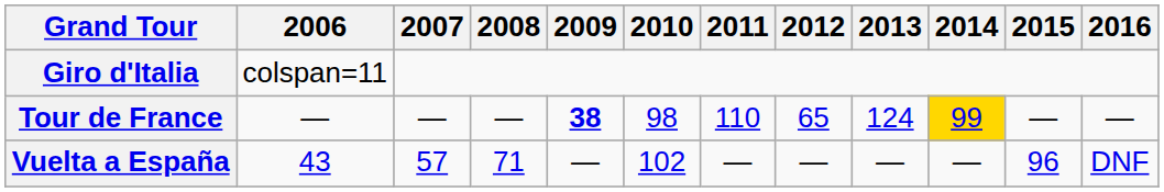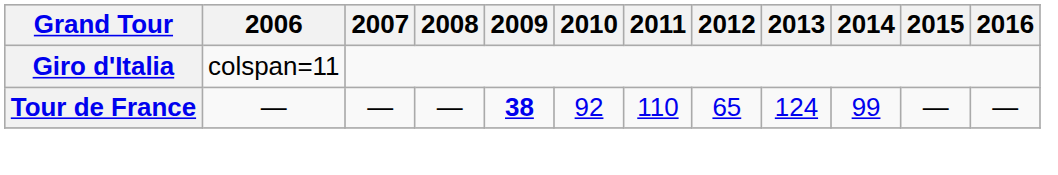Tour de France | 2010: 98 -> 92
Tour de France | 2014: gold background -> no background
- row: Vuelta a España | 43 | 57 | 71 | — | 102 | — | — | — | — | 96 | DNF
